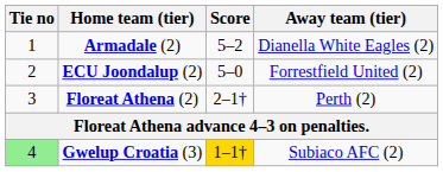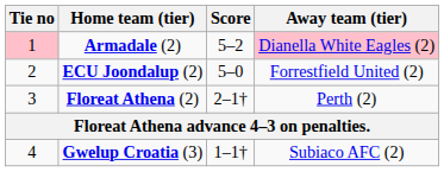Armadale (2) | Tie no: no background -> pink background
Armadale (2) | Away team (tier): no background -> pink background
Gwelup Croatia (3) | Tie no: lightgreen background -> no background
Gwelup Croatia (3) | Score: gold background -> no background
